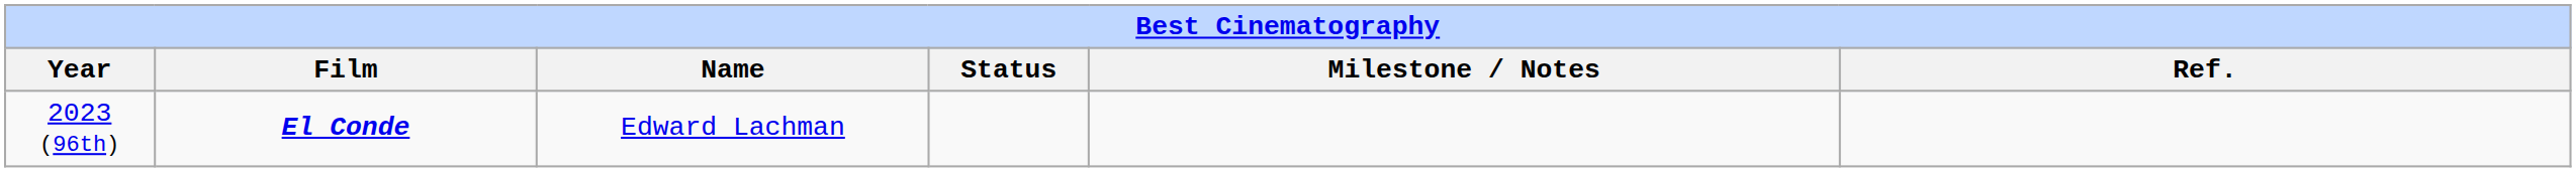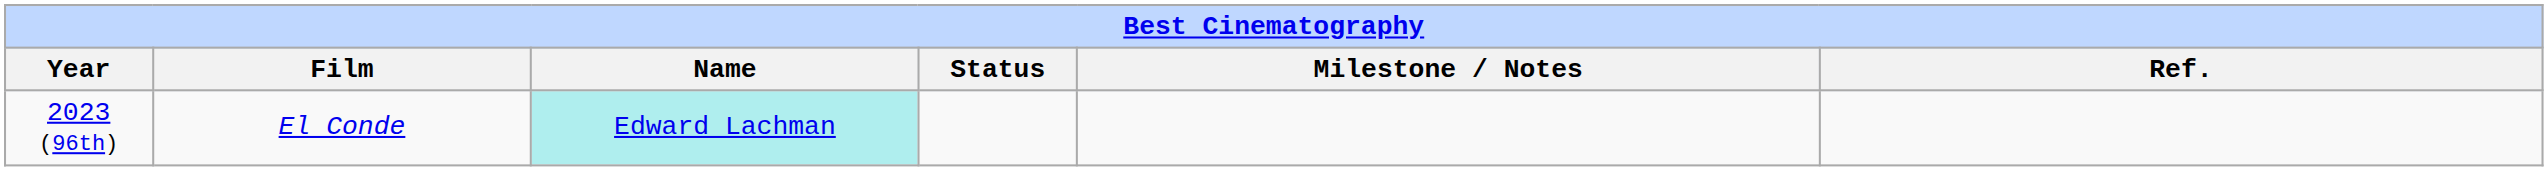2023 (96th) | Film: bold -> normal
2023 (96th) | Name: no background -> paleturquoise background
